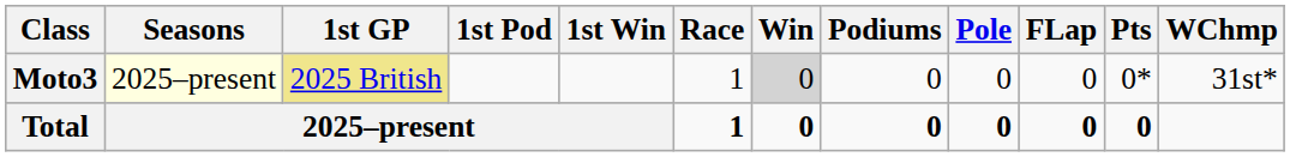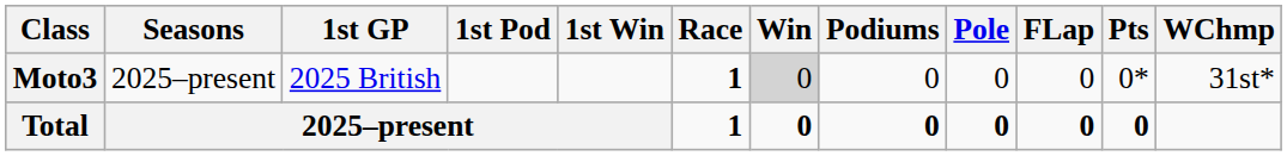Moto3 | Seasons: lightyellow background -> no background
Moto3 | 1st GP: khaki background -> no background
Moto3 | Race: normal -> bold
